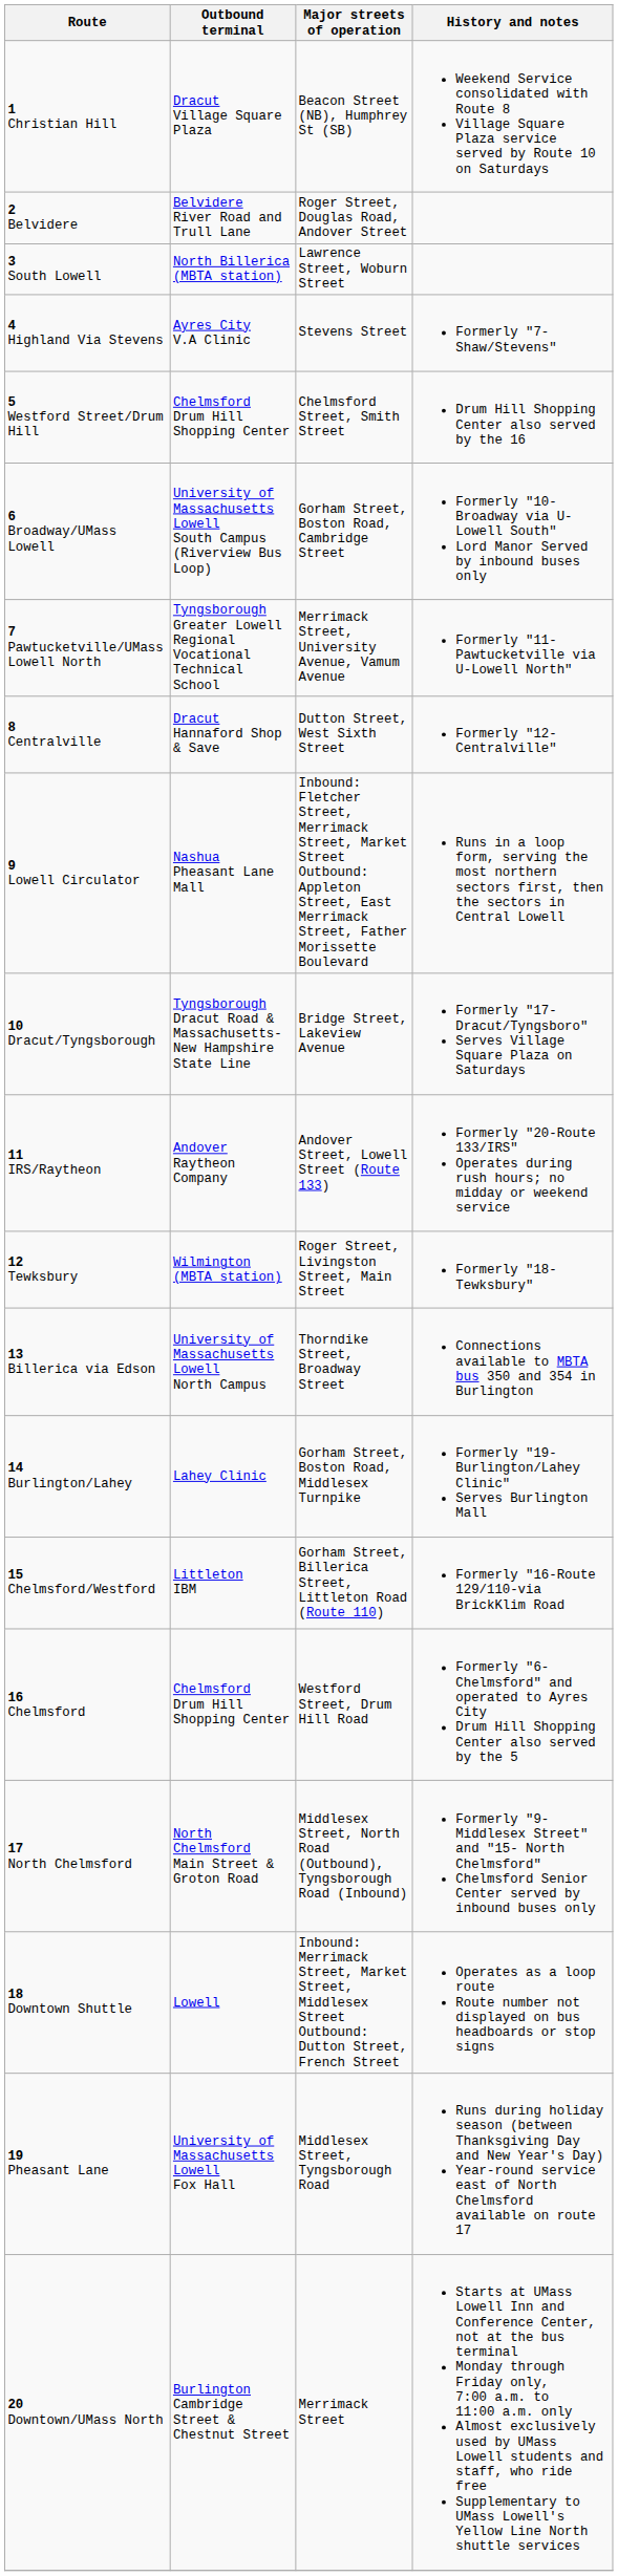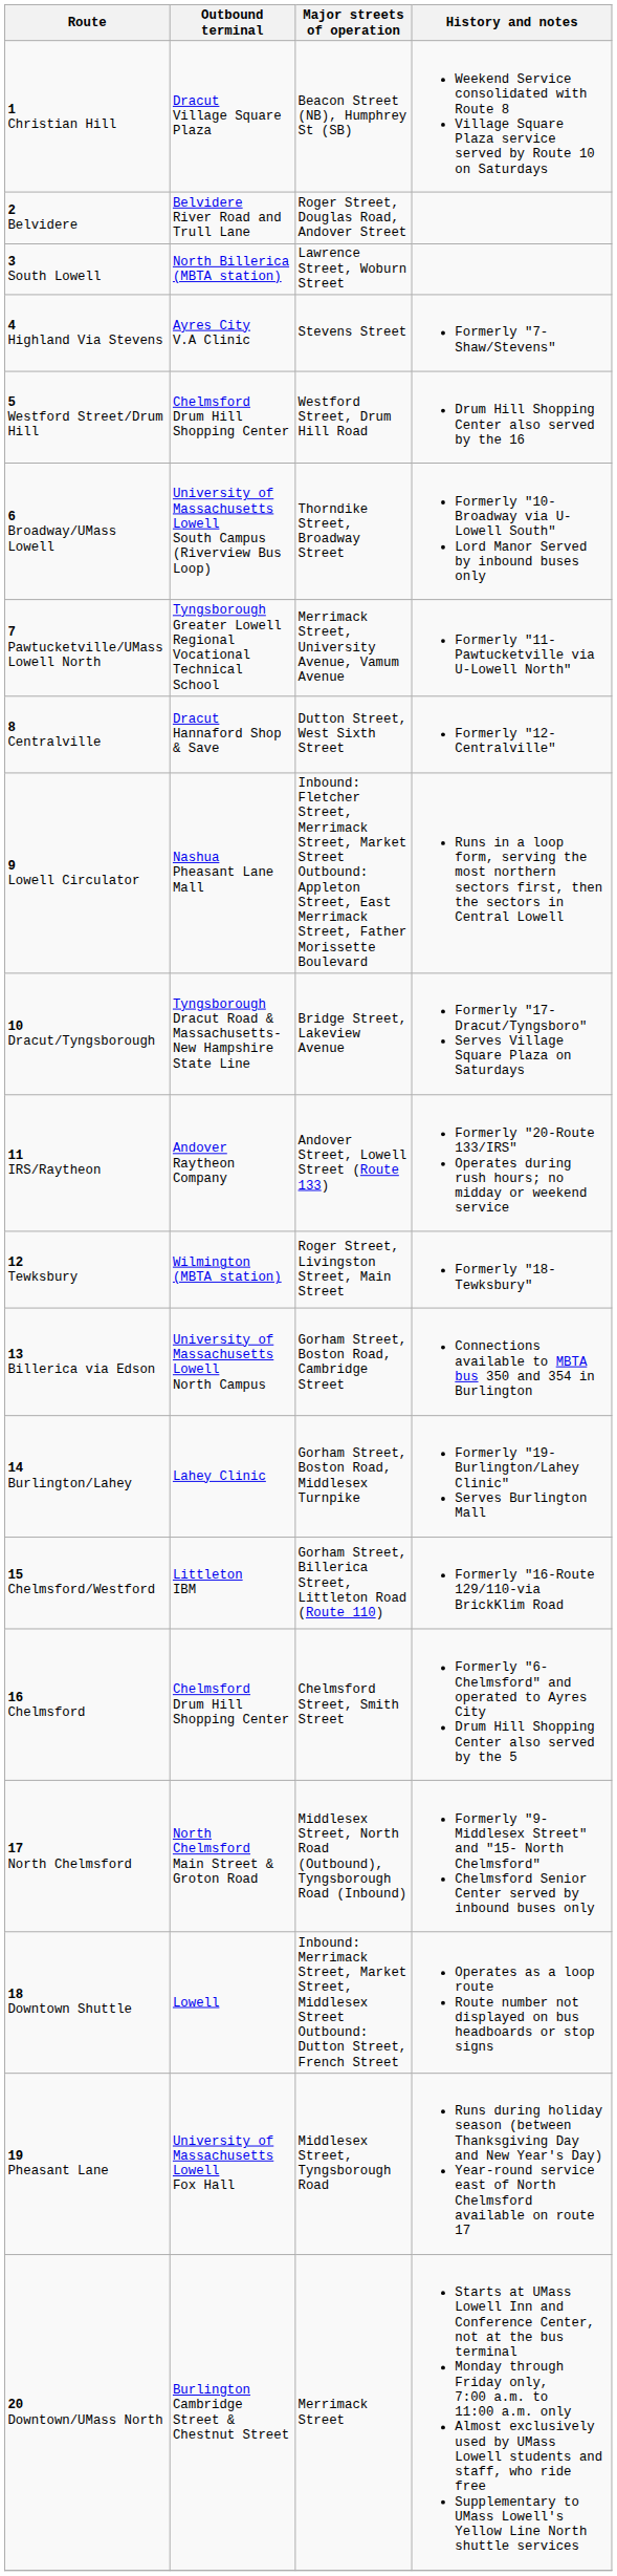5 Westford Street/Drum Hill | Major streets of operation: Chelmsford Street, Smith Street -> Westford Street, Drum Hill Road
6 Broadway/UMass Lowell | Major streets of operation: Gorham Street, Boston Road, Cambridge Street -> Thorndike Street, Broadway Street
13 Billerica via Edson | Major streets of operation: Thorndike Street, Broadway Street -> Gorham Street, Boston Road, Cambridge Street
16 Chelmsford | Major streets of operation: Westford Street, Drum Hill Road -> Chelmsford Street, Smith Street
